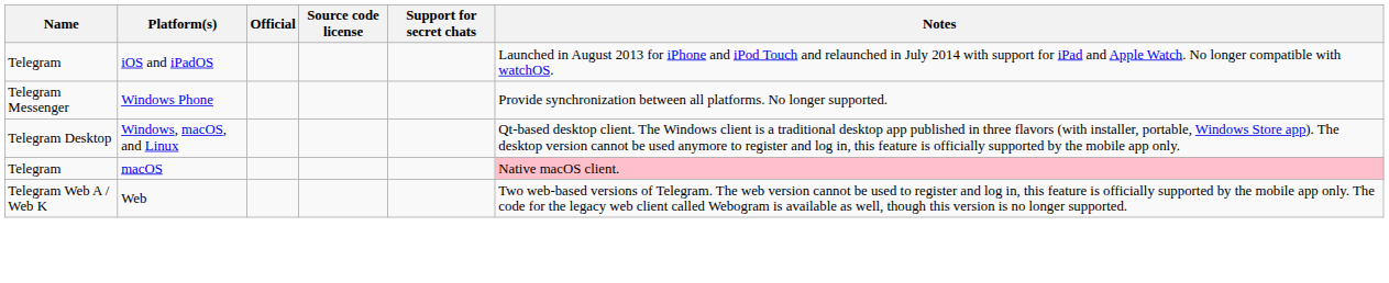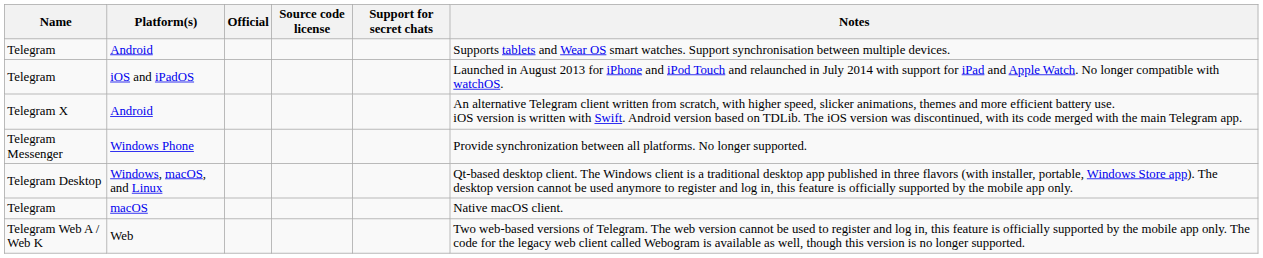+ row: Telegram | Android | Supports tablets and Wear OS smart watches. Support synchronisation between multiple devices.
+ row: Telegram X | Android | An alternative Telegram client written from scratch, with higher speed, slicker animations, themes and more efficient battery use. iOS version is written with Swift. Android version based on TDLib. The iOS version was discontinued, with its code merged with the main Telegram app.
macOS | Notes: pink background -> no background
